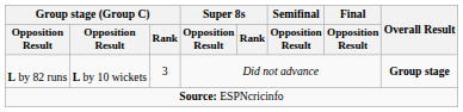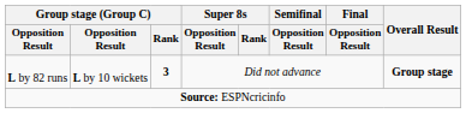L by 82 runs | Group stage (Group C) / Rank: normal -> bold
